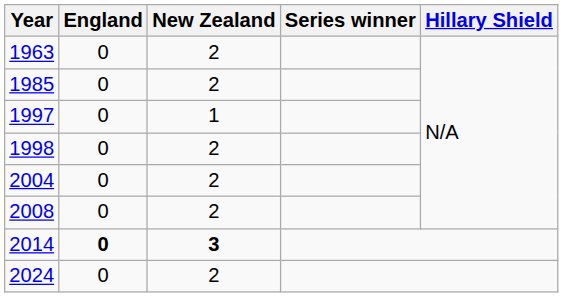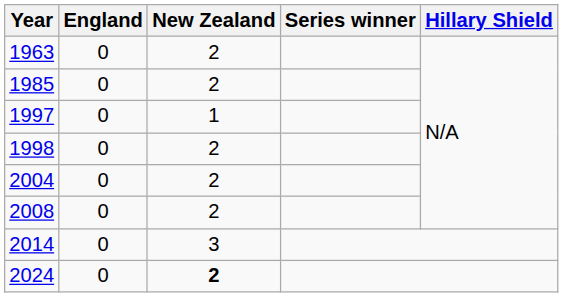2014 | England: bold -> normal
2014 | New Zealand: bold -> normal
2024 | New Zealand: normal -> bold
